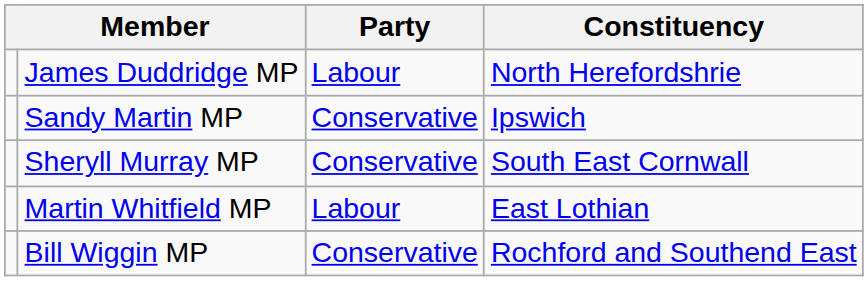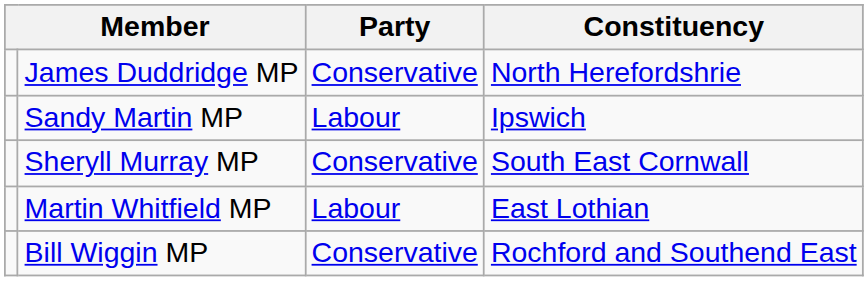James Duddridge MP | Party: Labour -> Conservative
Sandy Martin MP | Party: Conservative -> Labour
